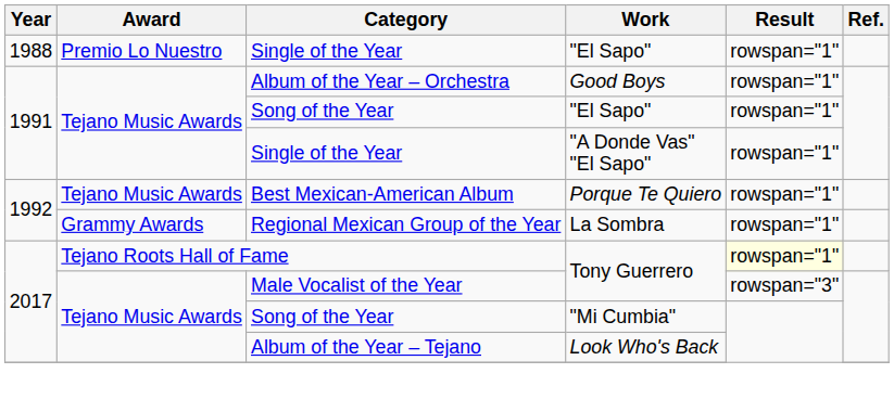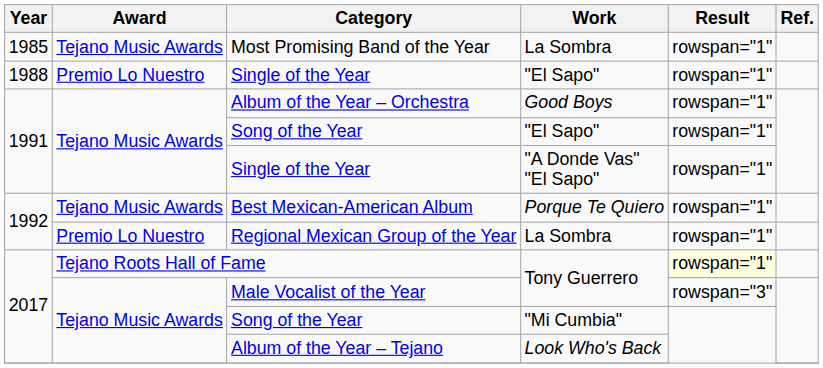+ row: 1985 | Tejano Music Awards | Most Promising Band of the Year | La Sombra | rowspan="1"
Regional Mexican Group of the Year | Award: Grammy Awards -> Premio Lo Nuestro
